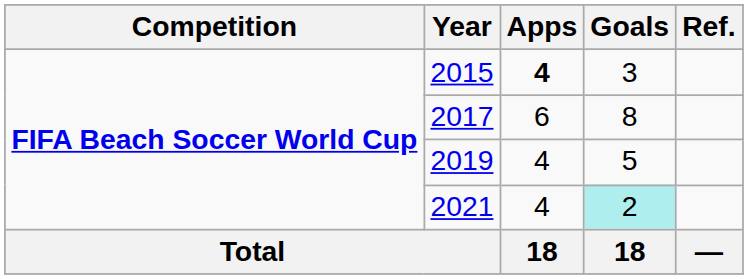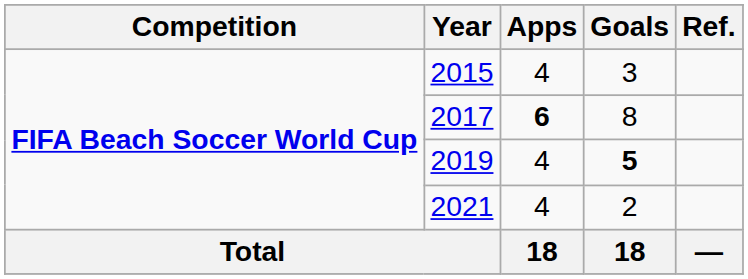2015 | Apps: bold -> normal
2017 | Apps: normal -> bold
2019 | Goals: normal -> bold
2021 | Goals: paleturquoise background -> no background
